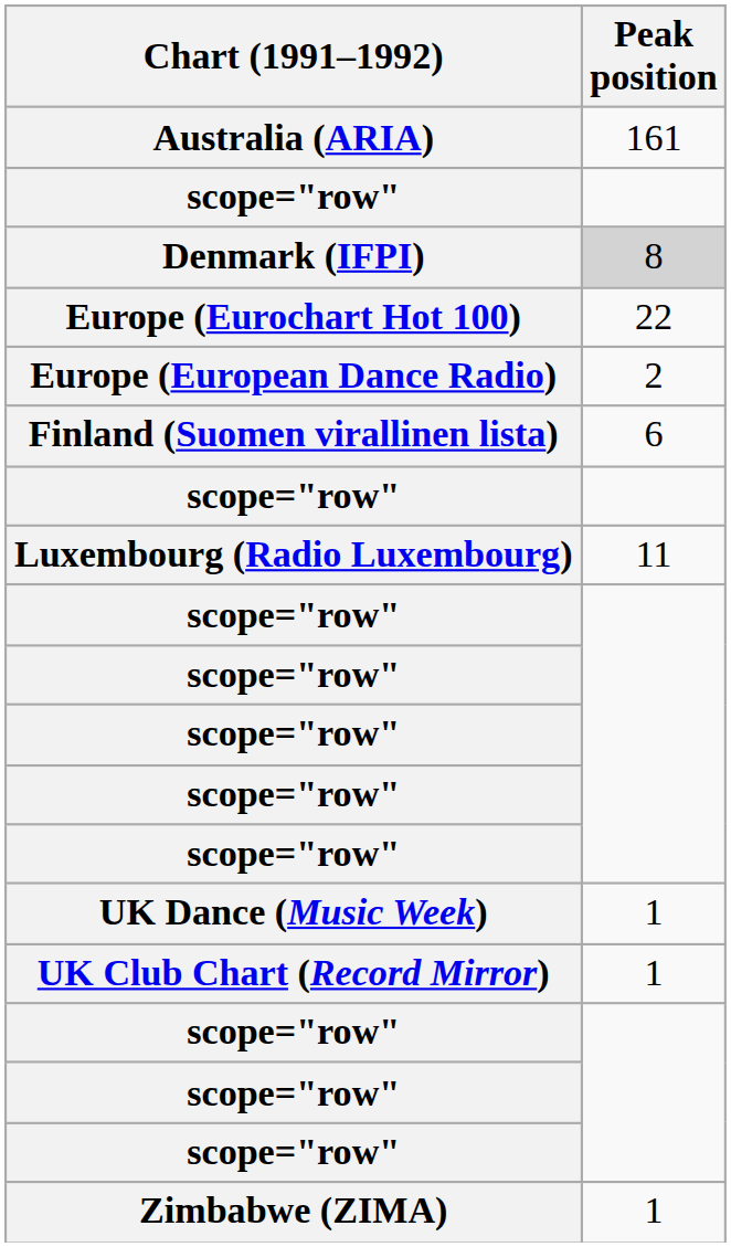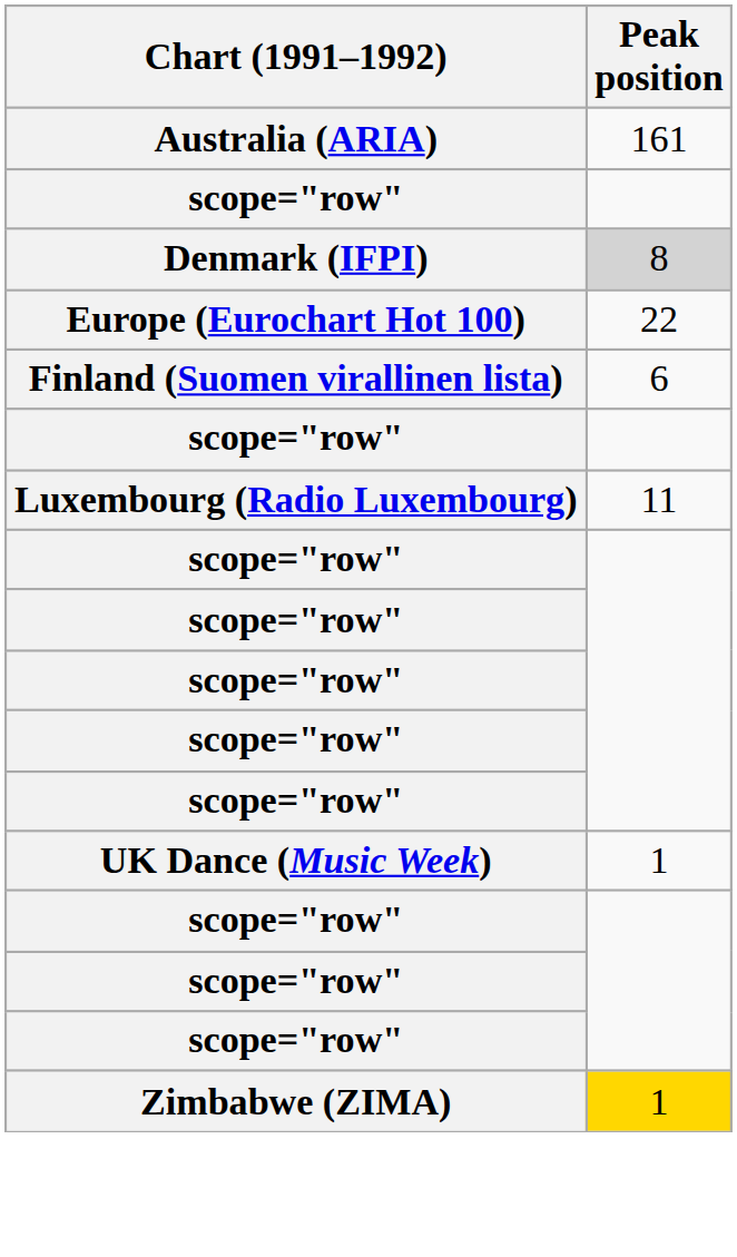- row: Europe (European Dance Radio) | 2
- row: UK Club Chart (Record Mirror) | 1
Zimbabwe (ZIMA) | Peak position: no background -> gold background
